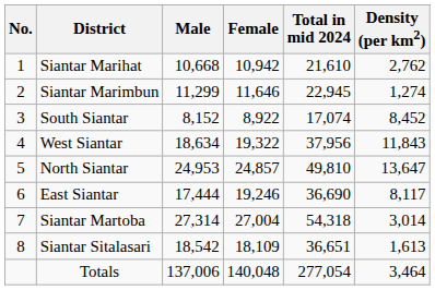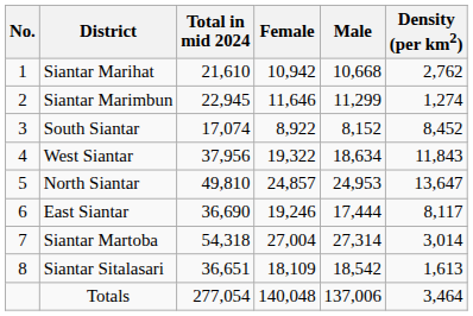columns swapped: Male <-> Total in mid 2024
